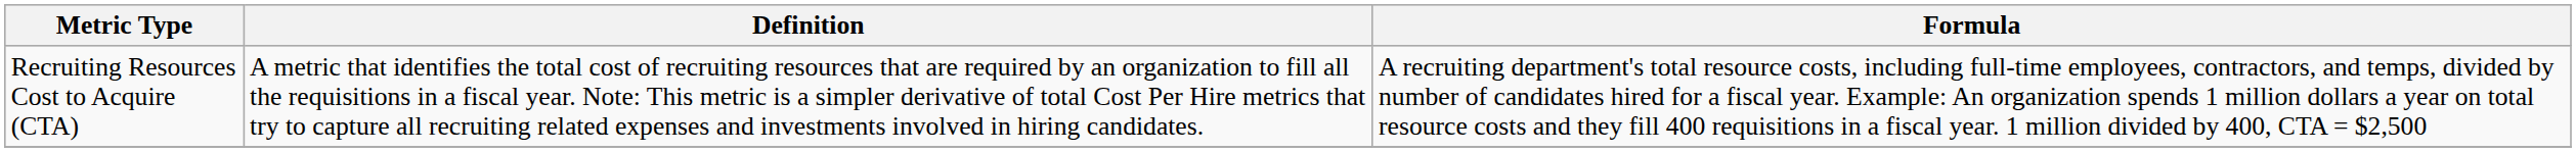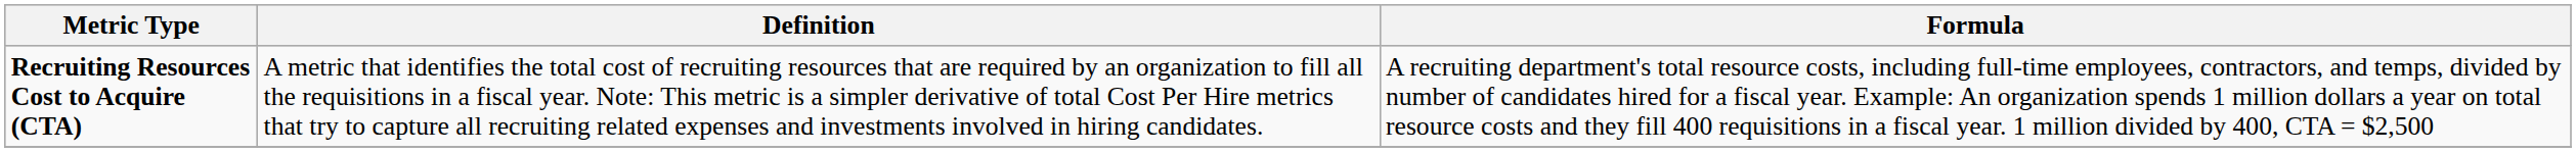row 2 | Metric Type: normal -> bold
